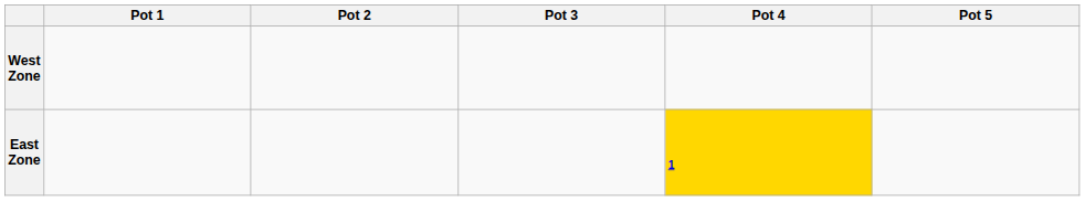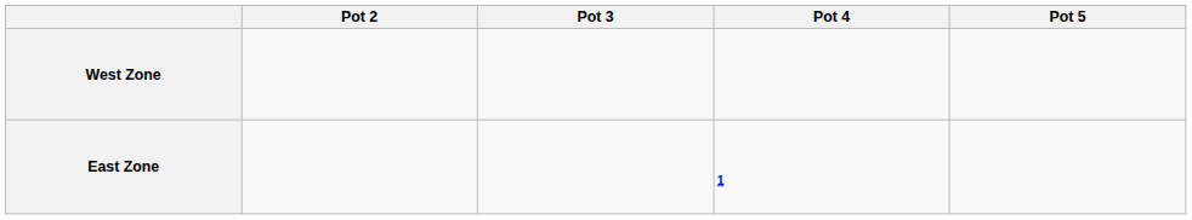- column: Pot 1
East Zone | Pot 4: gold background -> no background
